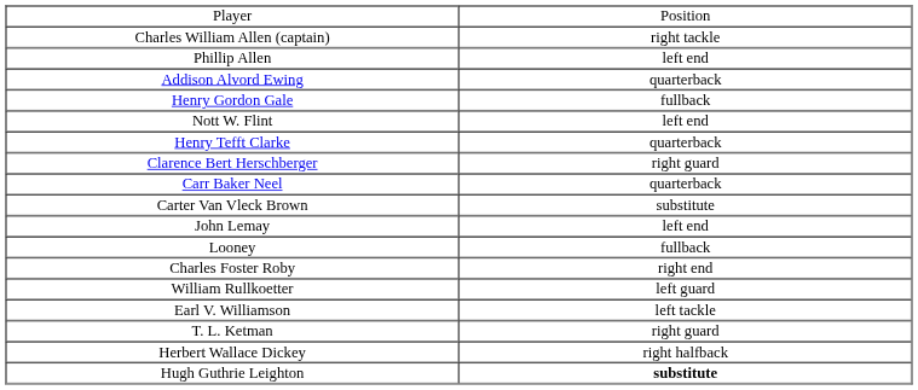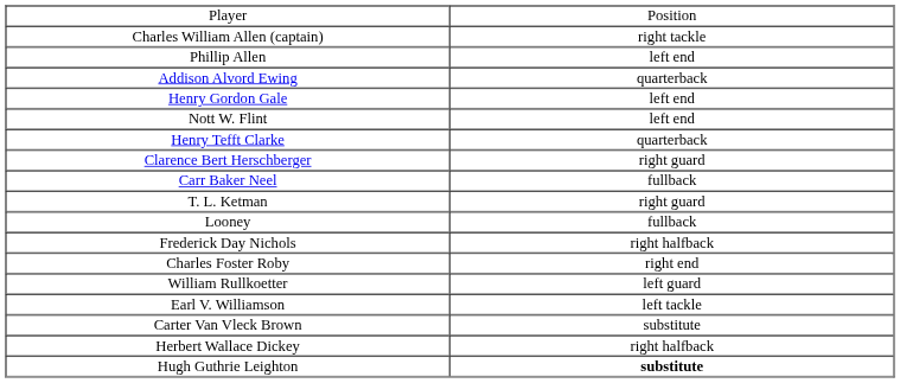Henry Gordon Gale | column 2: fullback -> left end
Carr Baker Neel | column 2: quarterback -> fullback
rows swapped: T. L. Ketman <-> Carter Van Vleck Brown
- row: John Lemay | left end
+ row: Frederick Day Nichols | right halfback
